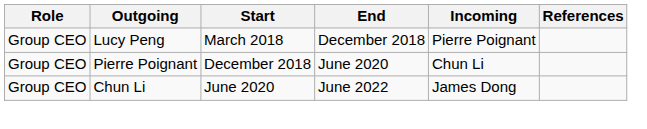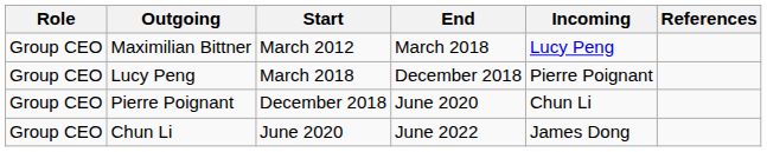+ row: Group CEO | Maximilian Bittner | March 2012 | March 2018 | Lucy Peng
